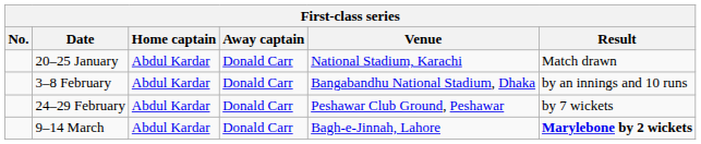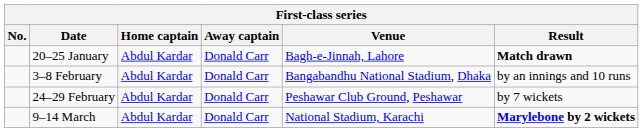20–25 January | Venue: National Stadium, Karachi -> Bagh-e-Jinnah, Lahore
20–25 January | Result: normal -> bold
9–14 March | Venue: Bagh-e-Jinnah, Lahore -> National Stadium, Karachi
